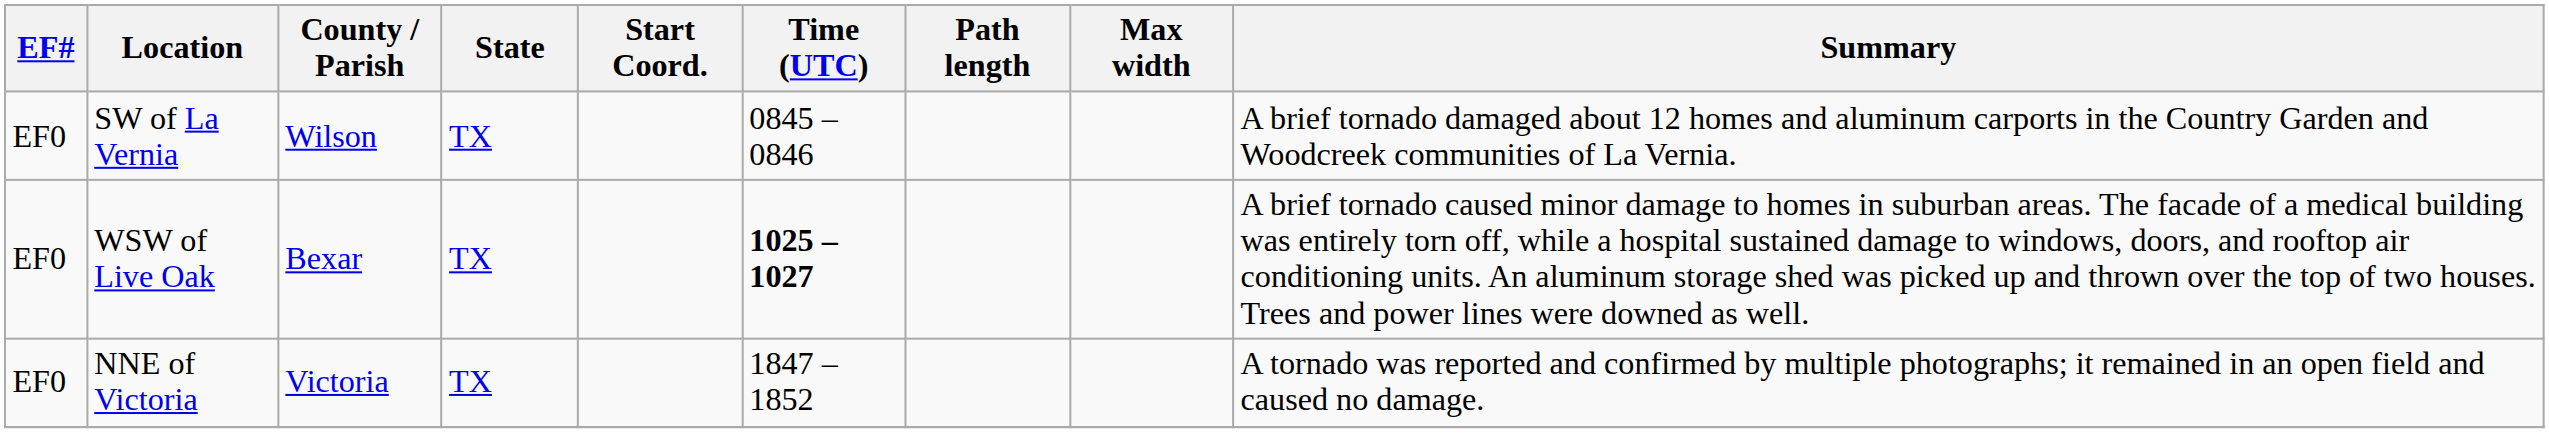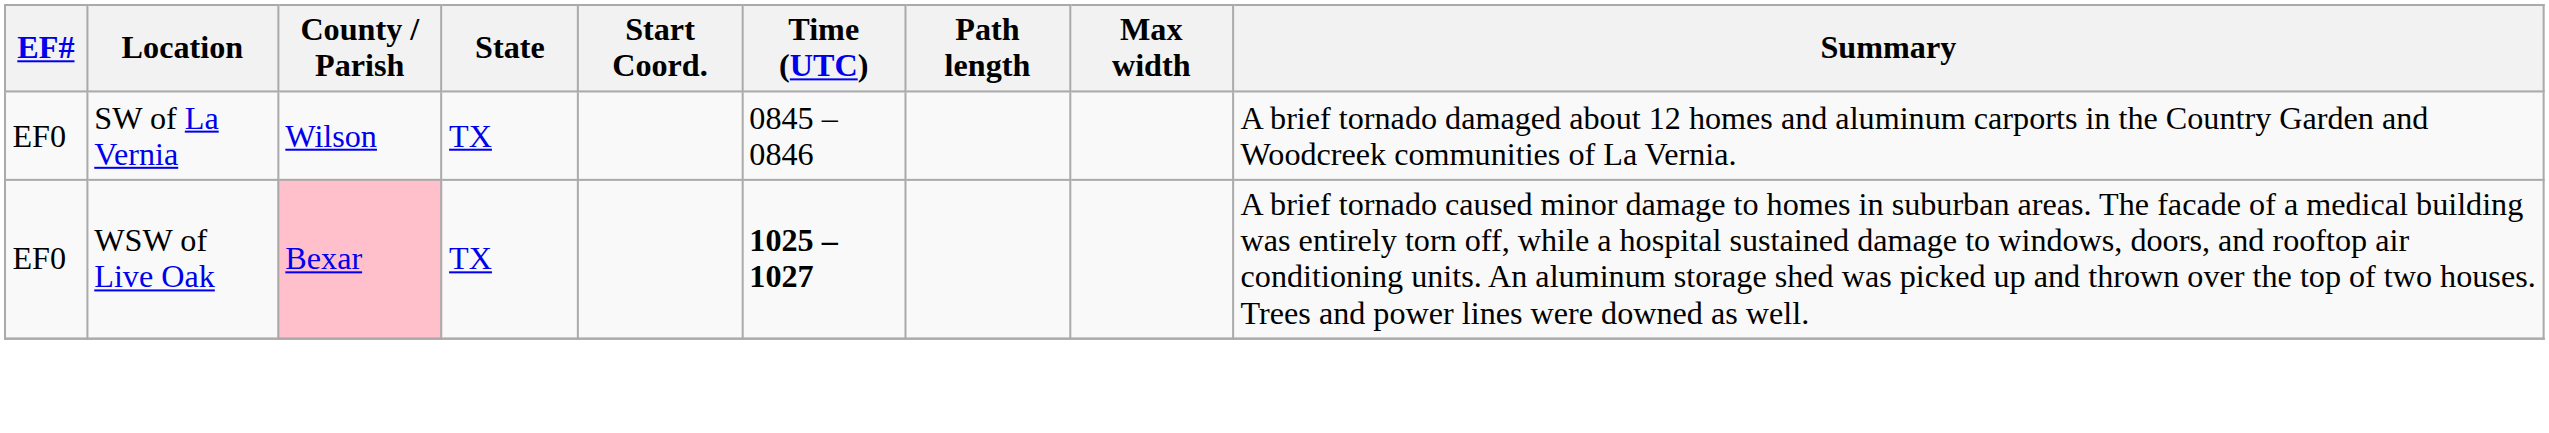WSW of Live Oak | County / Parish: no background -> pink background
- row: EF0 | NNE of Victoria | Victoria | TX | 1847 – 1852 | A tornado was reported and confirmed by multiple photographs; it remained in an open field and caused no damage.
